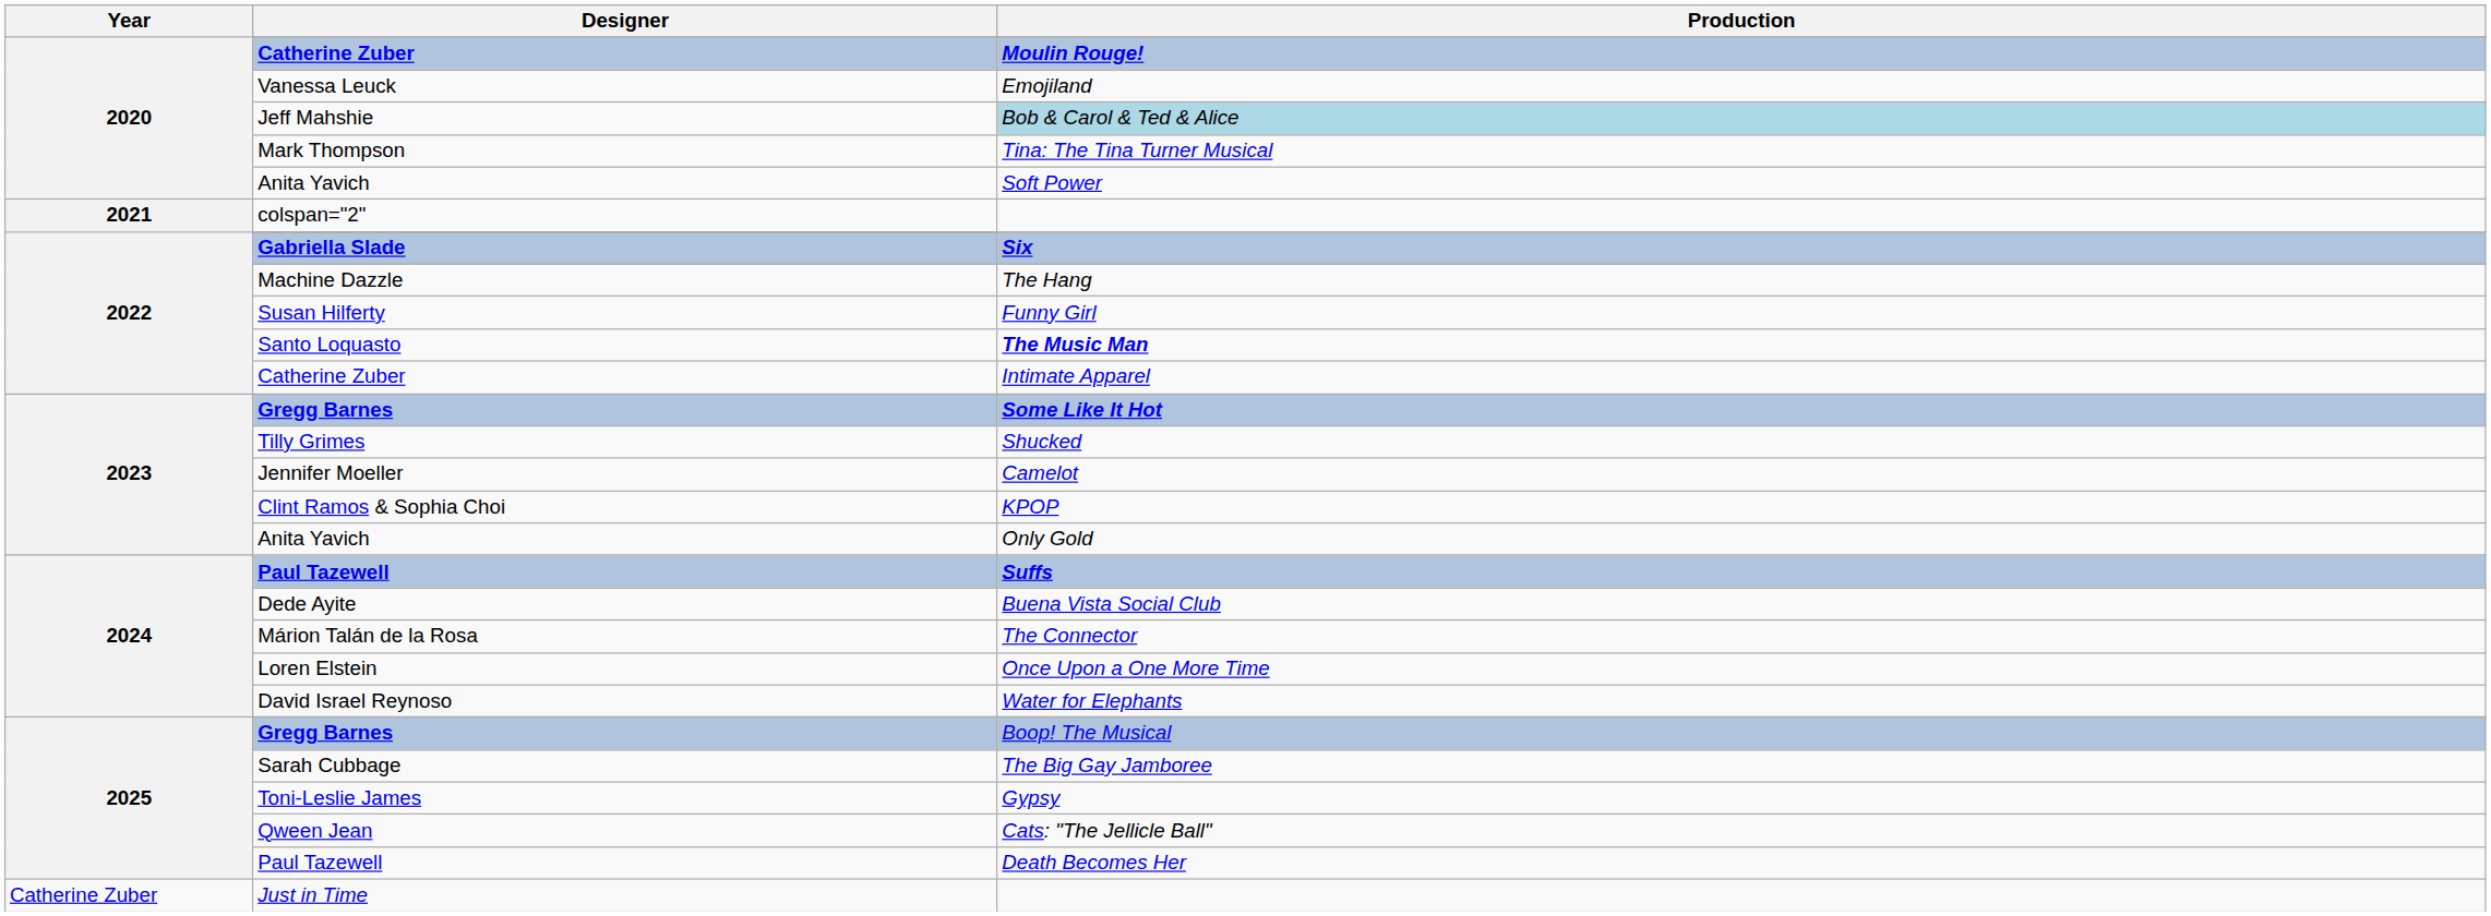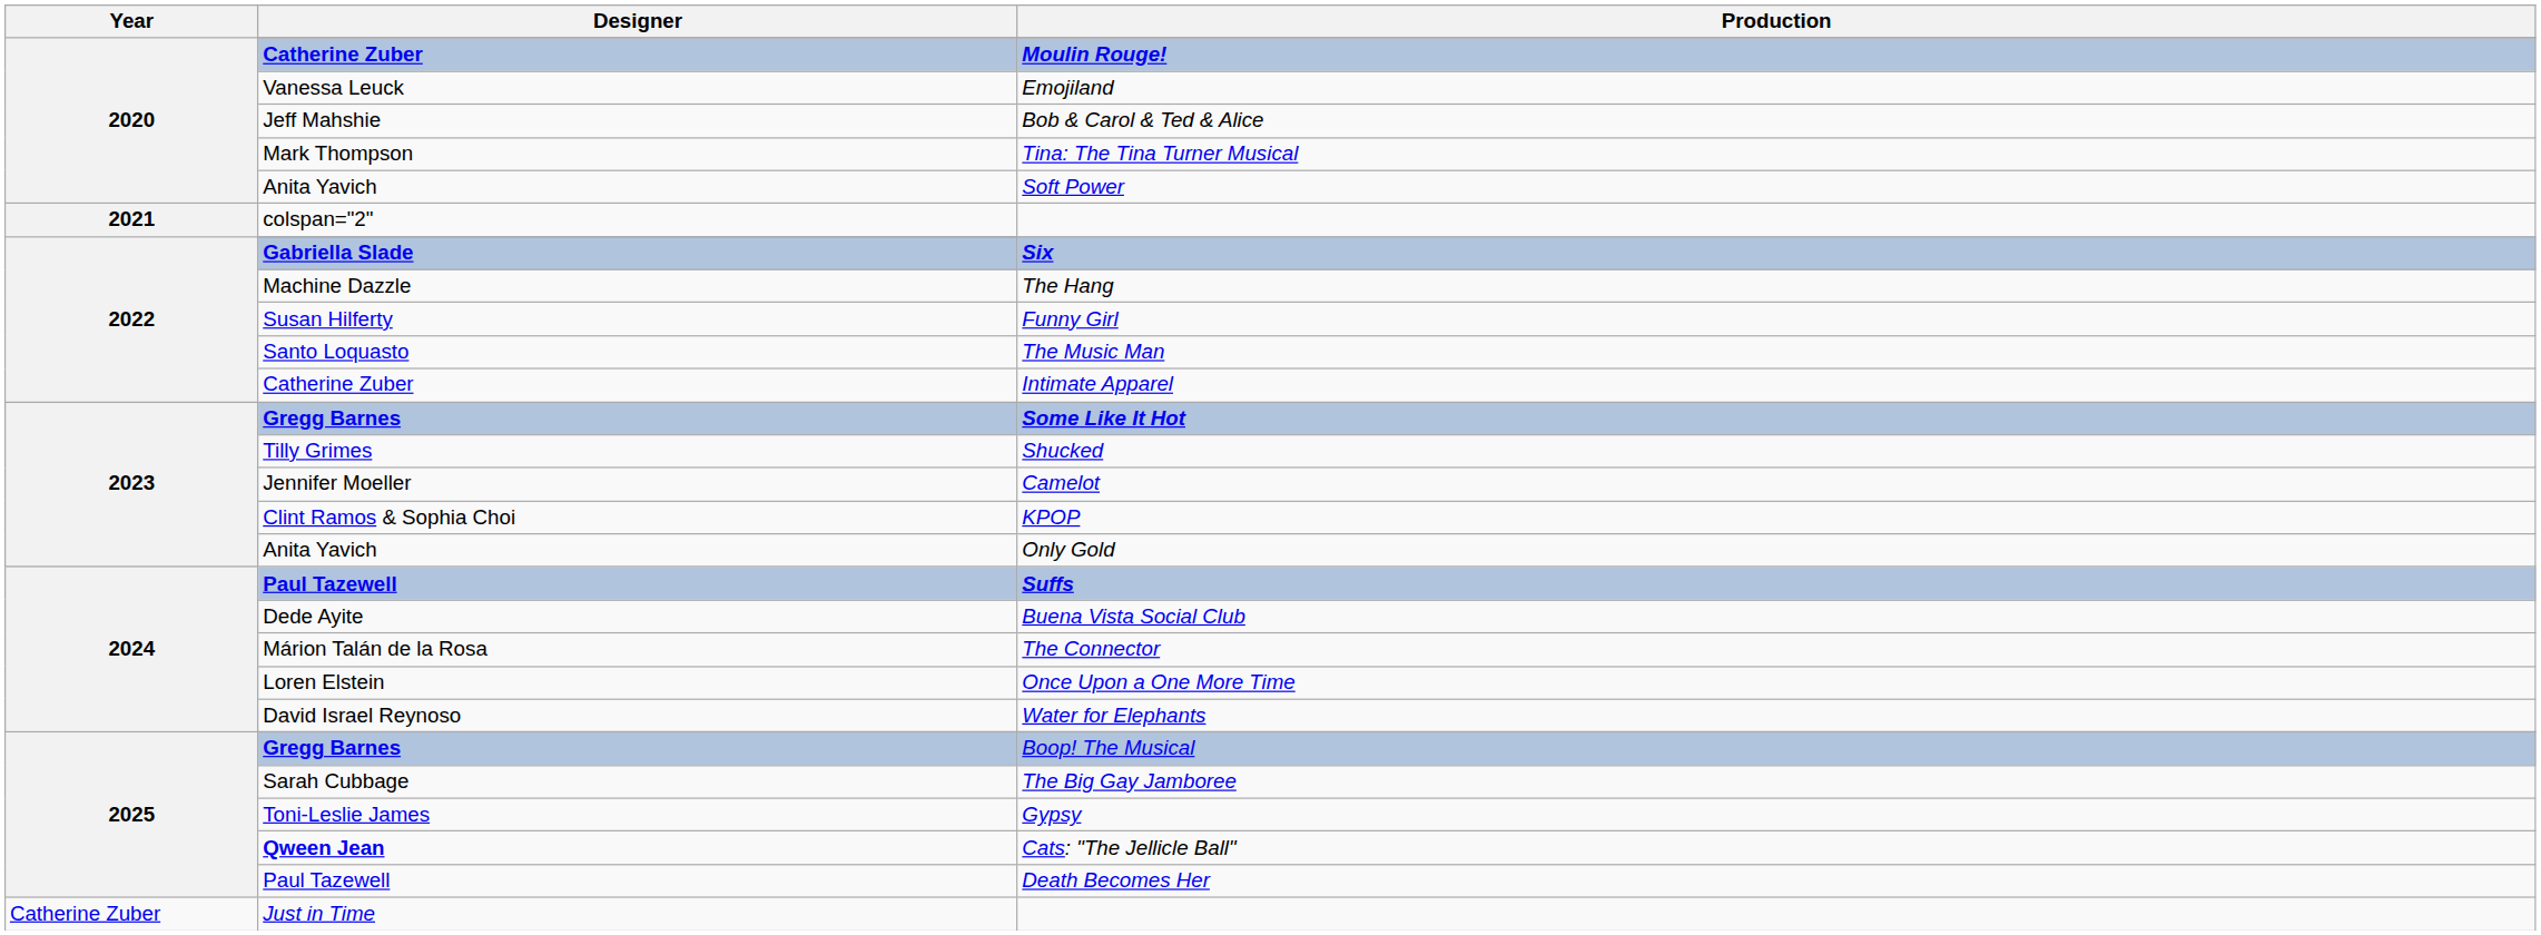Bob & Carol & Ted & Alice | Production: lightblue background -> no background
The Music Man | Production: bold -> normal
Cats: "The Jellicle Ball" | Designer: normal -> bold
